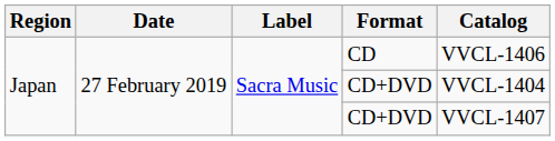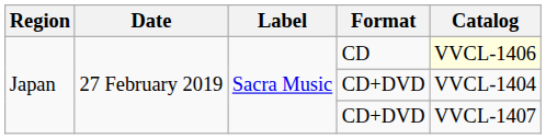CD | Catalog: no background -> lightyellow background
